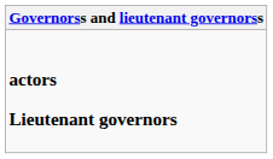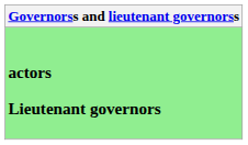row 2 | column 1: no background -> lightgreen background
